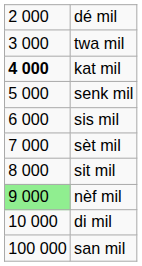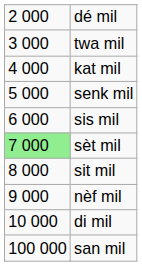kat mil | column 1: bold -> normal
sèt mil | column 1: no background -> lightgreen background
nèf mil | column 1: lightgreen background -> no background
